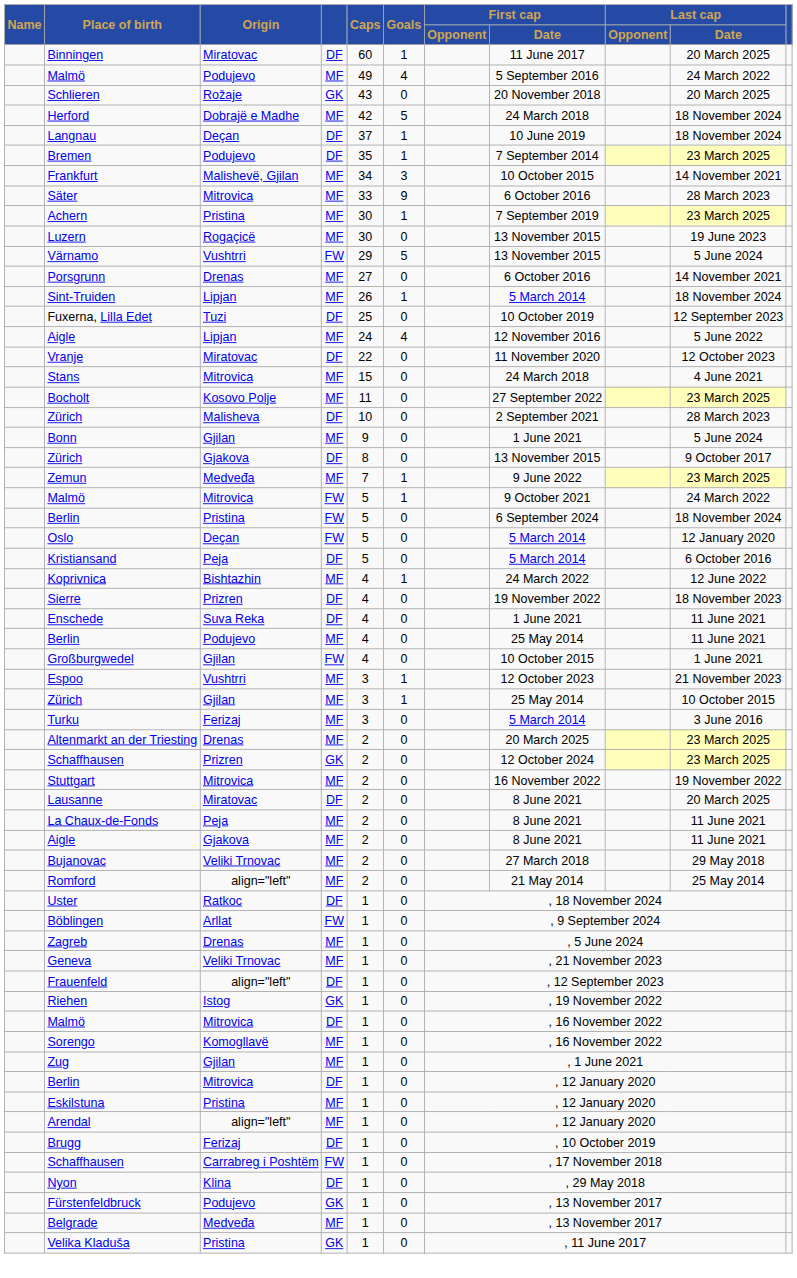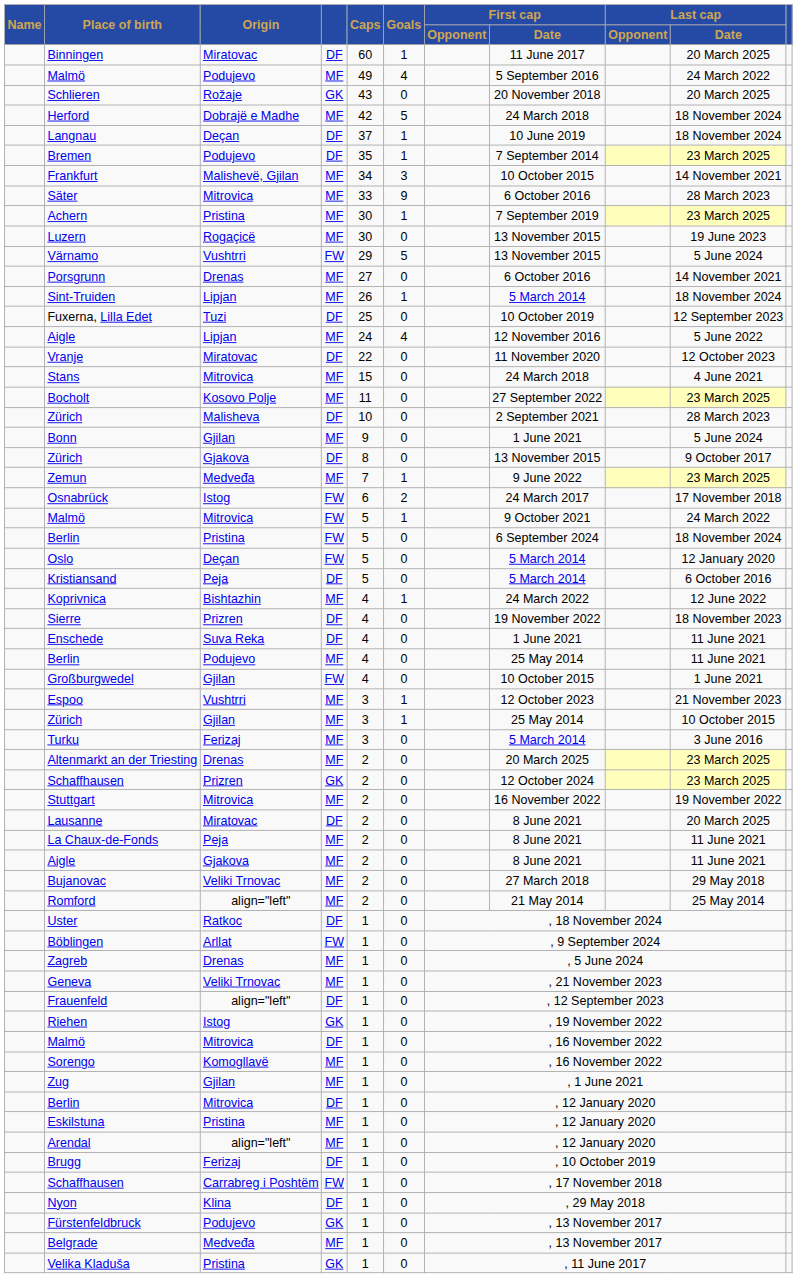+ row: Osnabrück | Istog | FW | 6 | 2 | 24 March 2017 | 17 November 2018
